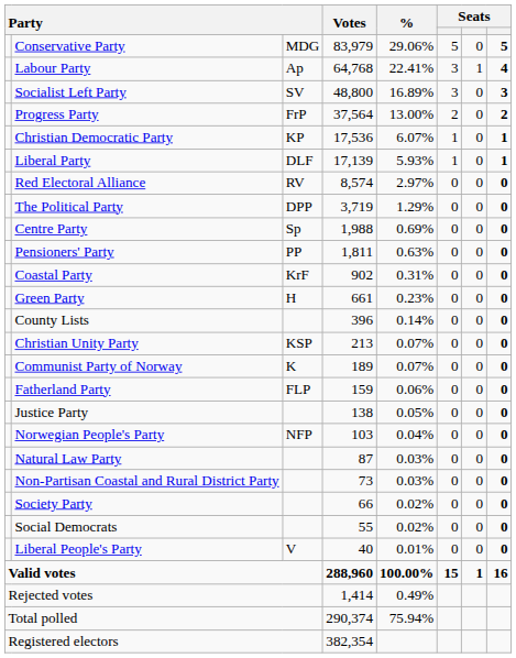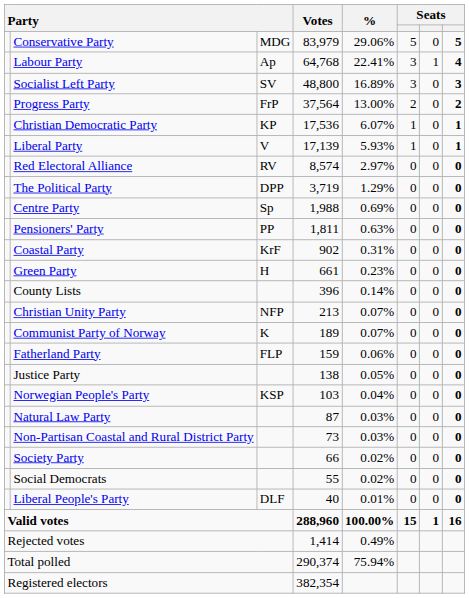Liberal Party | column 3: DLF -> V
Christian Unity Party | column 3: KSP -> NFP
Norwegian People's Party | column 3: NFP -> KSP
Liberal People's Party | column 3: V -> DLF
